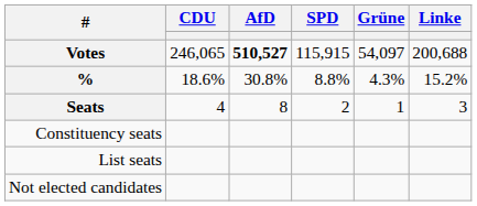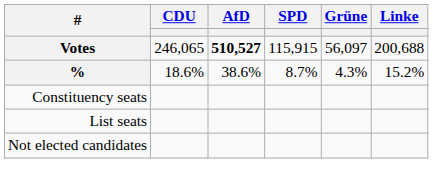Votes | Grüne: 54,097 -> 56,097
% | AfD: 30.8% -> 38.6%
% | SPD: 8.8% -> 8.7%
- row: Seats | 4 | 8 | 2 | 1 | 3
